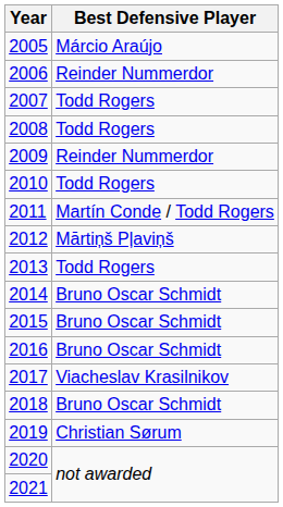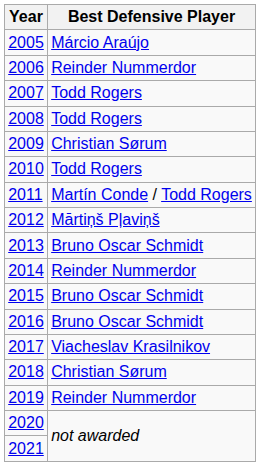2009 | Best Defensive Player: Reinder Nummerdor -> Christian Sørum
2013 | Best Defensive Player: Todd Rogers -> Bruno Oscar Schmidt
2014 | Best Defensive Player: Bruno Oscar Schmidt -> Reinder Nummerdor
2018 | Best Defensive Player: Bruno Oscar Schmidt -> Christian Sørum
2019 | Best Defensive Player: Christian Sørum -> Reinder Nummerdor
